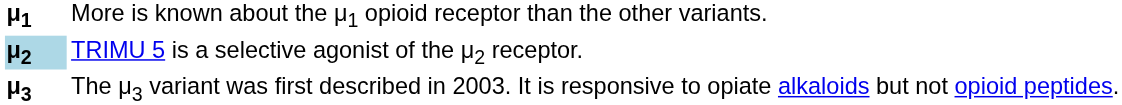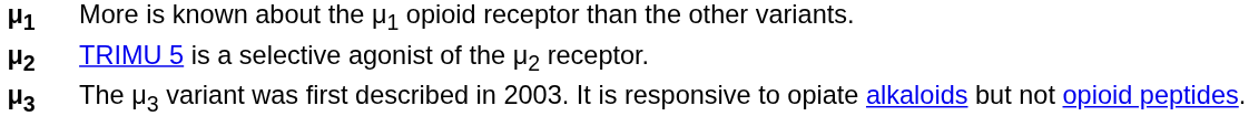TRIMU 5 is a selective agonist of the μ2 receptor. | column 1: lightblue background -> no background
